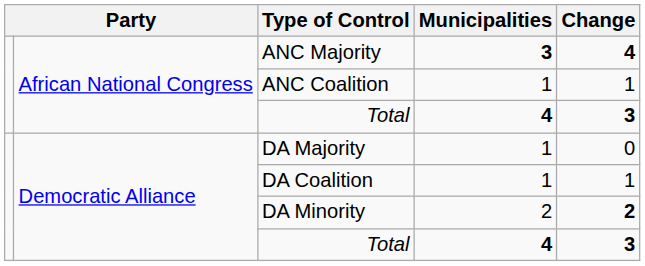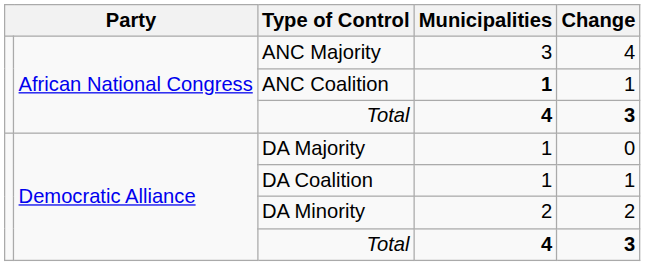ANC Majority | Municipalities: bold -> normal
ANC Majority | Change: bold -> normal
ANC Coalition | Municipalities: normal -> bold
DA Minority | Change: bold -> normal
